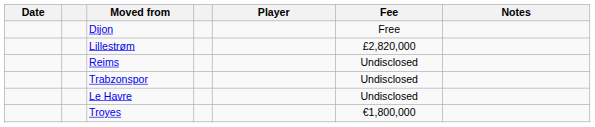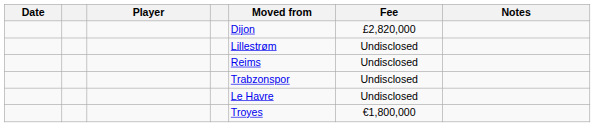columns swapped: Player <-> Moved from
row 2 | Fee: Free -> £2,820,000
row 3 | Fee: £2,820,000 -> Undisclosed
